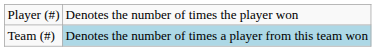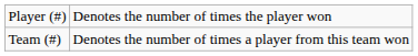Team (#) | column 2: lightblue background -> no background
